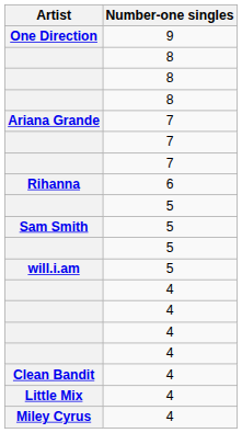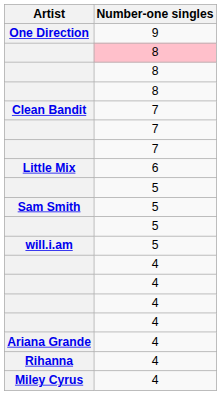row 3 | Number-one singles: no background -> pink background
row 6 | Artist: Ariana Grande -> Clean Bandit
row 9 | Artist: Rihanna -> Little Mix
row 18 | Artist: Clean Bandit -> Ariana Grande
row 19 | Artist: Little Mix -> Rihanna
